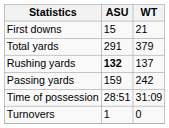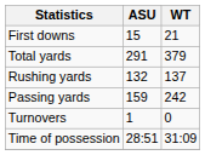Rushing yards | ASU: bold -> normal
rows swapped: Turnovers <-> Time of possession
